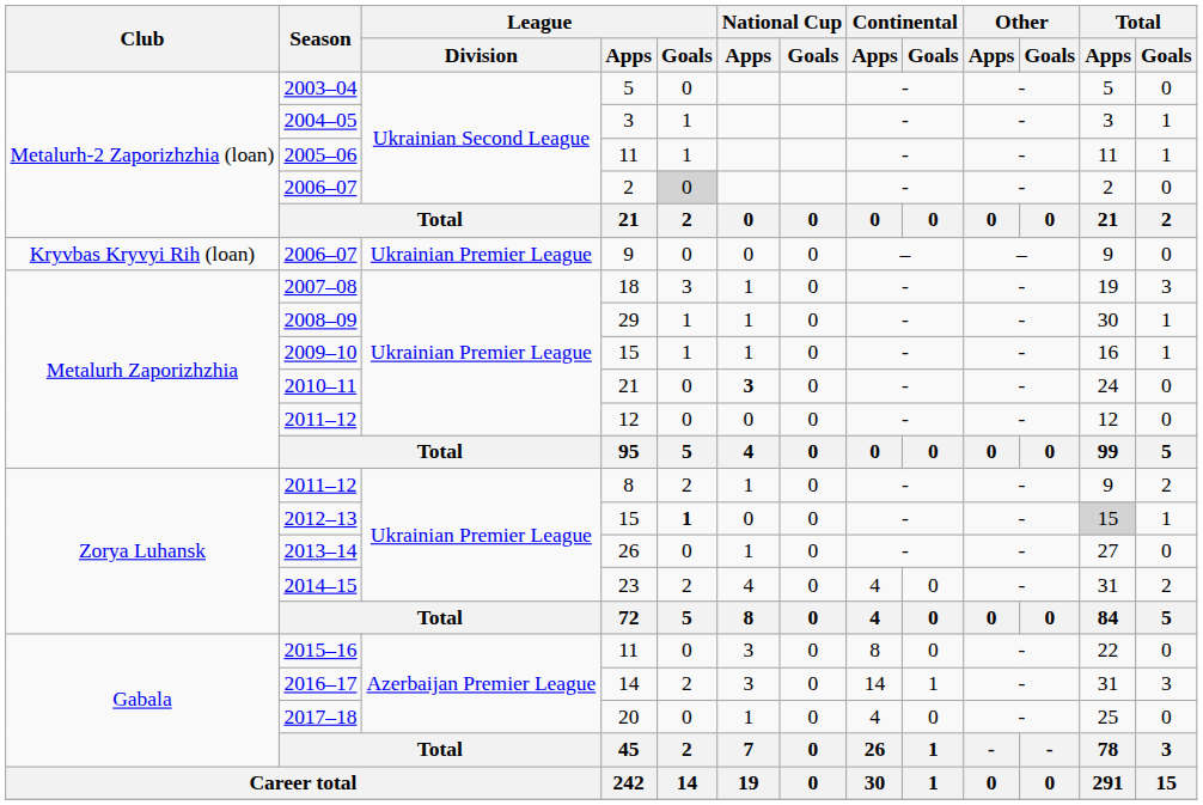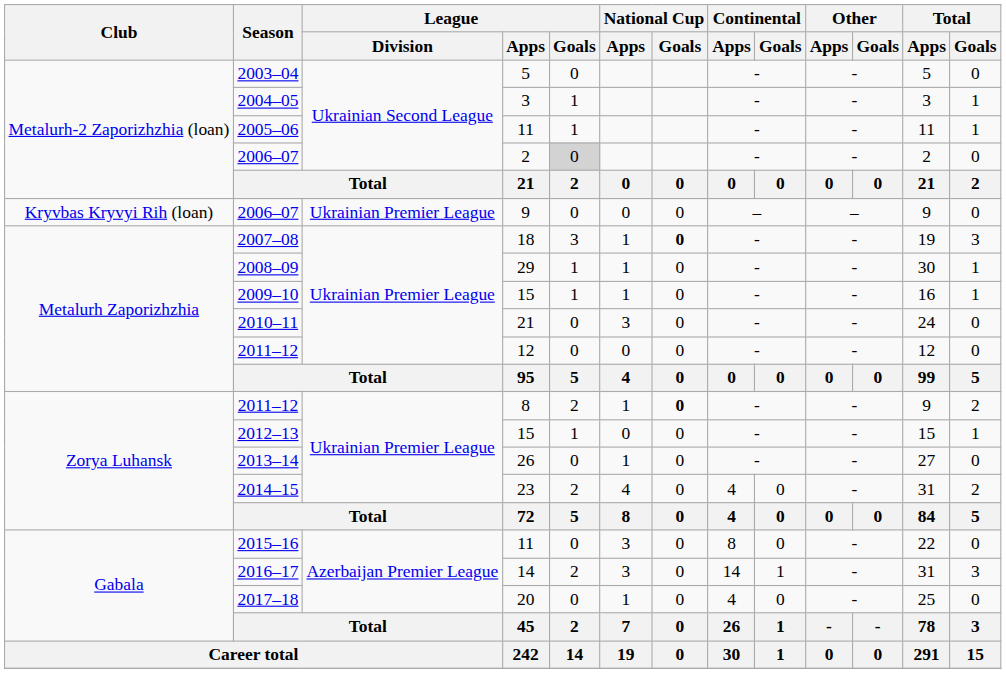2007–08 | National Cup / Goals: normal -> bold
2010–11 | National Cup / Apps: bold -> normal
2011–12 / 8 | National Cup / Goals: normal -> bold
2012–13 | League / Goals: bold -> normal
2012–13 | Total / Apps: lightgrey background -> no background
